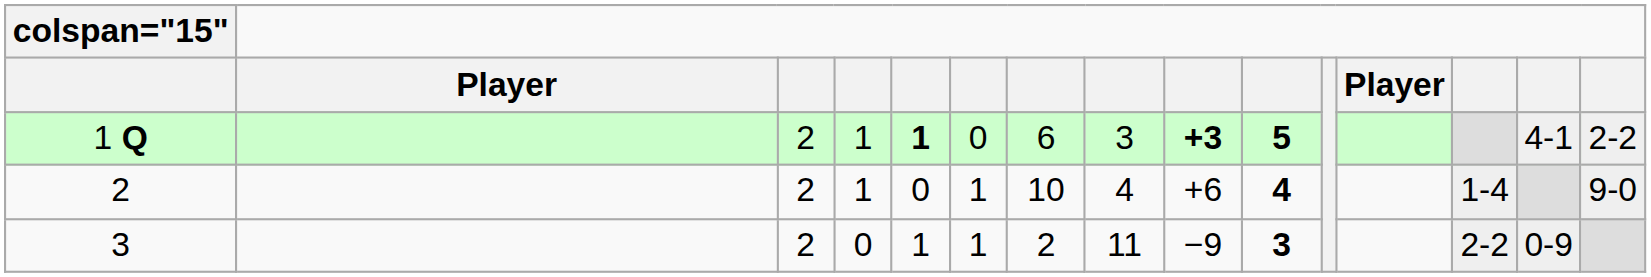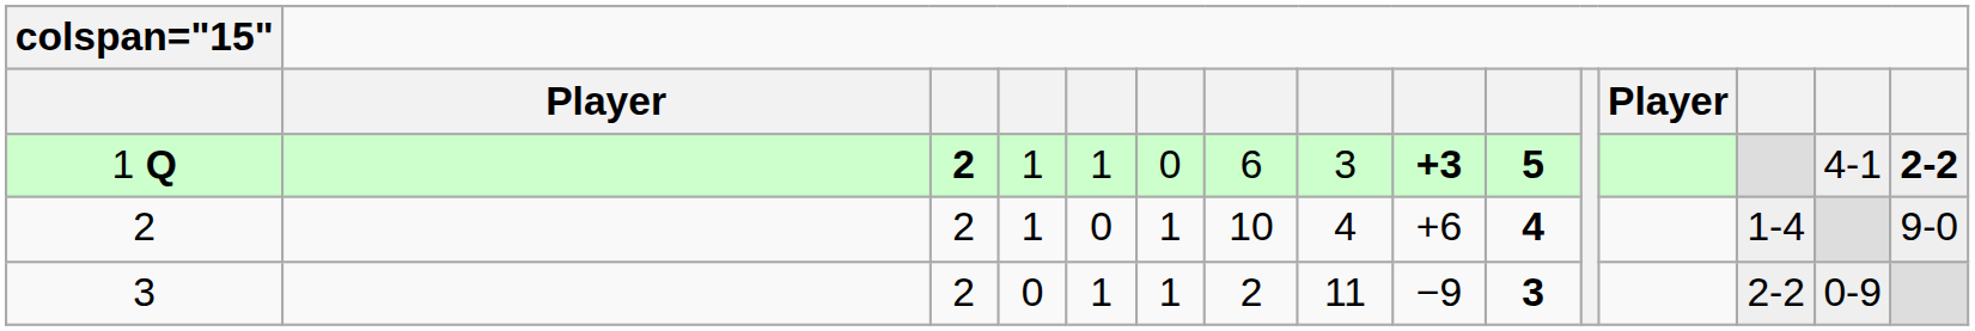1 Q | column 3: normal -> bold
1 Q | column 5: bold -> normal
1 Q | column 15: normal -> bold
